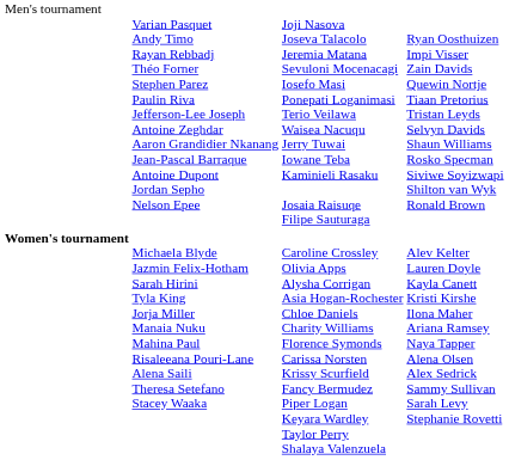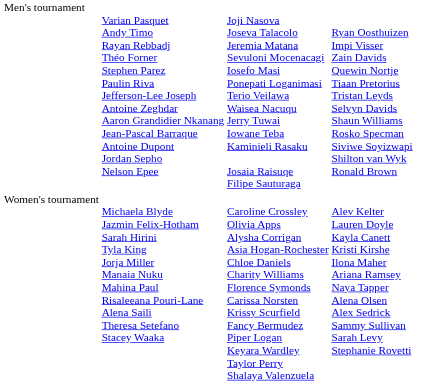Women's tournament | column 1: bold -> normal
